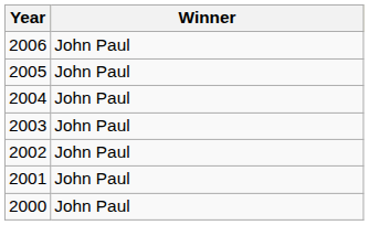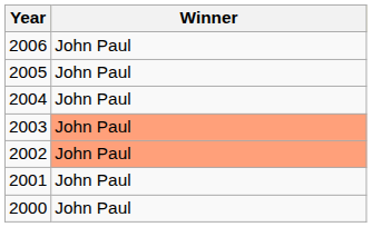2003 | Winner: no background -> lightsalmon background
2002 | Winner: no background -> lightsalmon background
